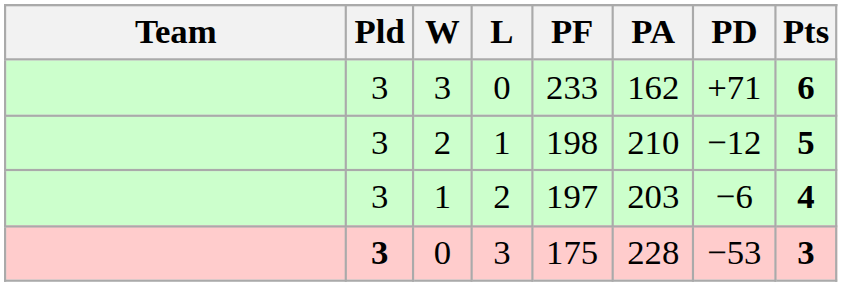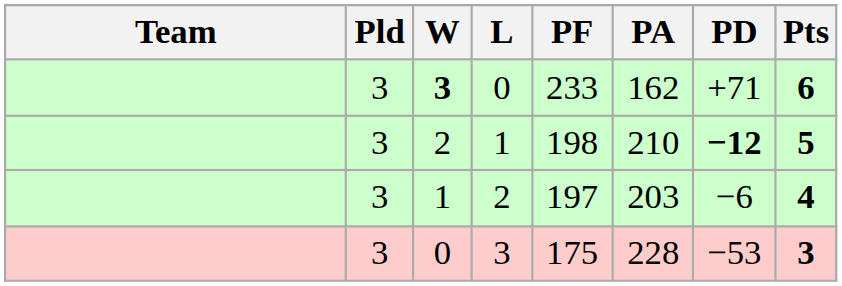row 2 | W: normal -> bold
row 3 | PD: normal -> bold
row 5 | Pld: bold -> normal
